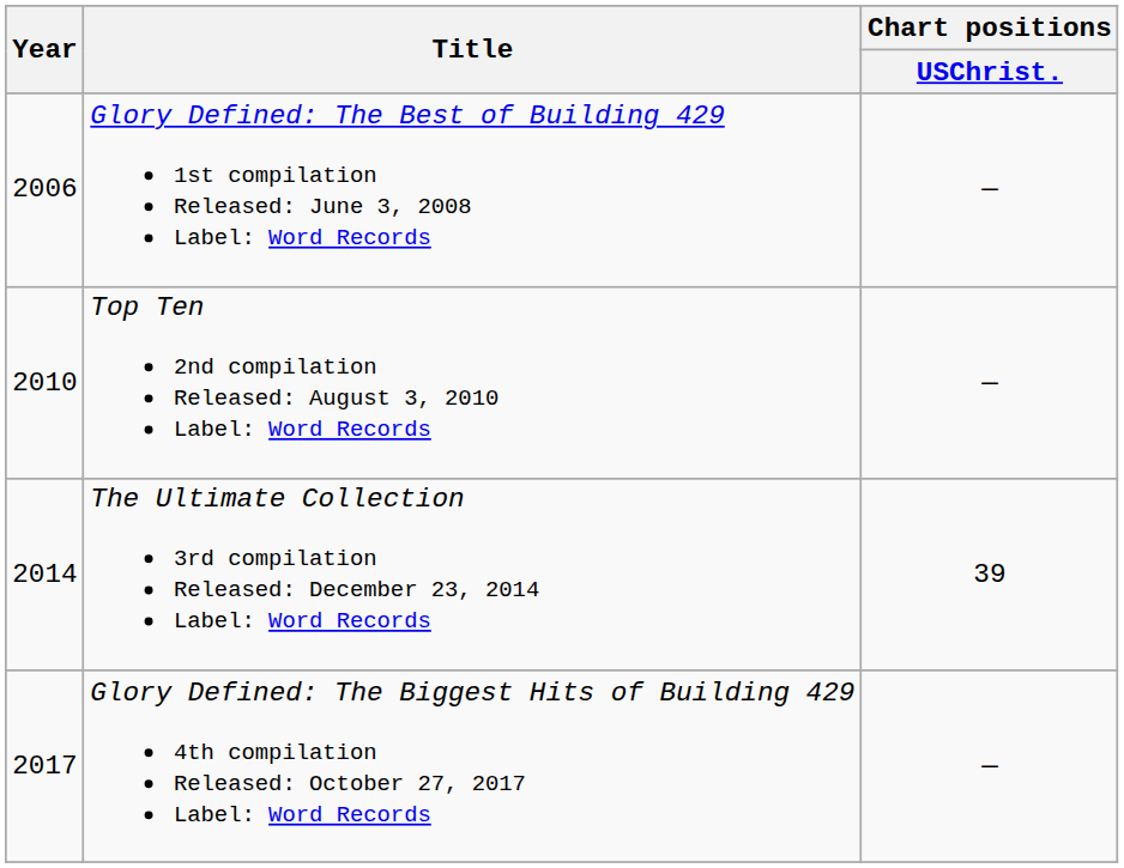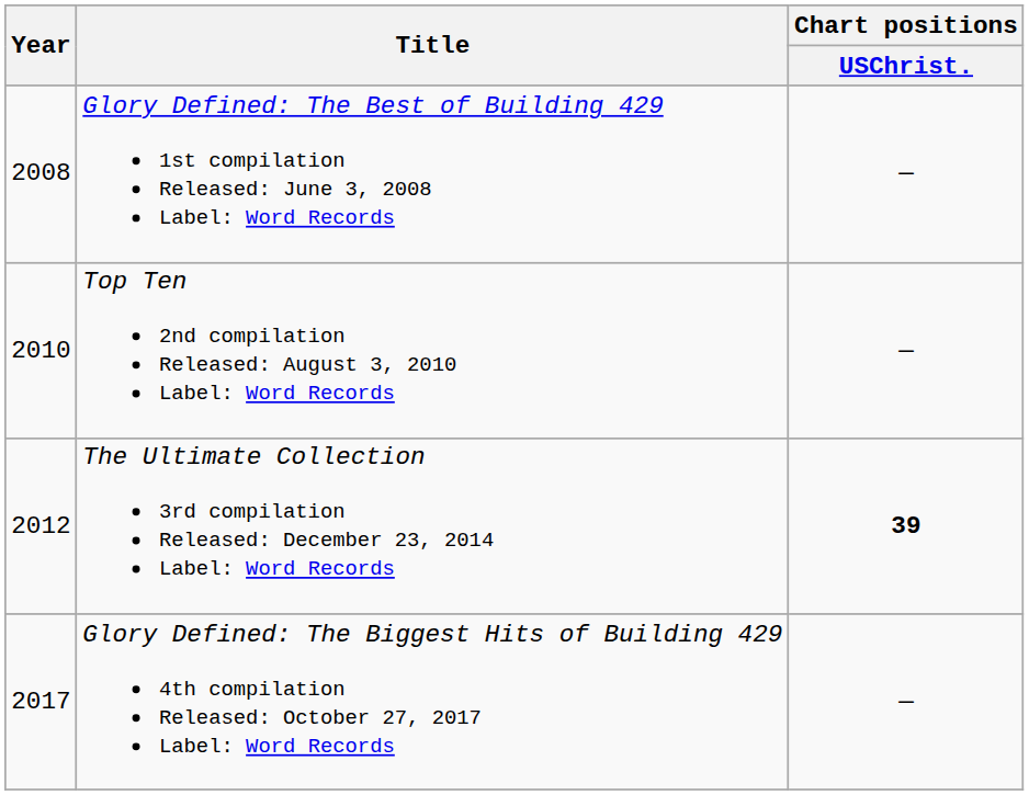row 3 | Year: 2006 -> 2008
row 5 | Year: 2014 -> 2012
row 5 | Chart positions / USChrist.: normal -> bold
